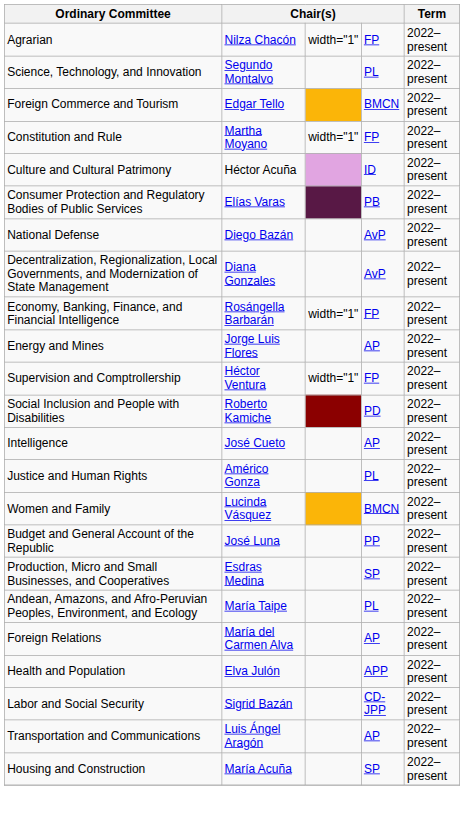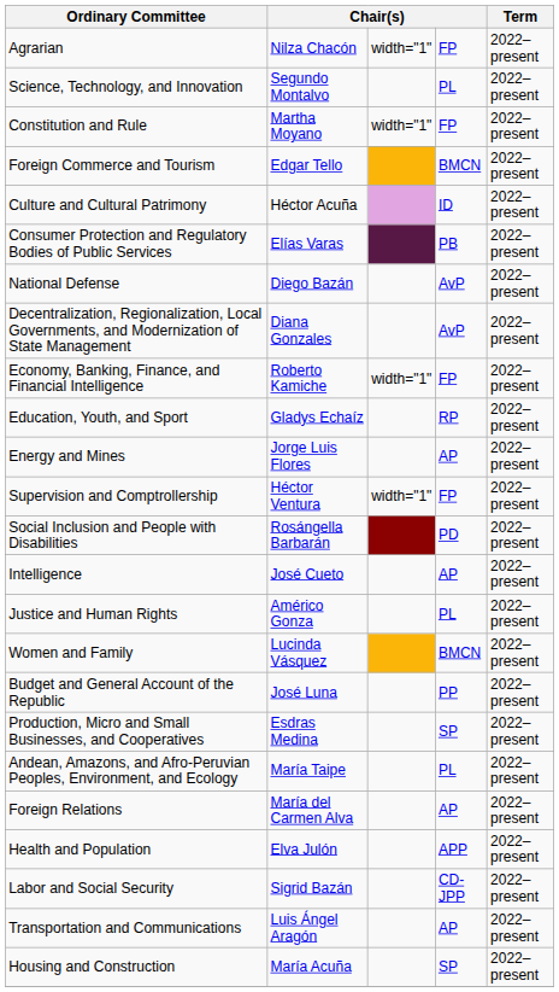rows swapped: Foreign Commerce and Tourism <-> Constitution and Rule
Economy, Banking, Finance, and Financial Intelligence | column 2: Rosángella Barbarán -> Roberto Kamiche
+ row: Education, Youth, and Sport | Gladys Echaíz | RP | 2022–present
Social Inclusion and People with Disabilities | column 2: Roberto Kamiche -> Rosángella Barbarán
